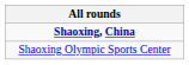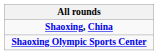row 3 | column 1: normal -> bold
